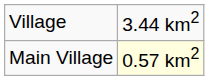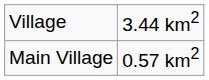Main Village | column 2: lightyellow background -> no background
